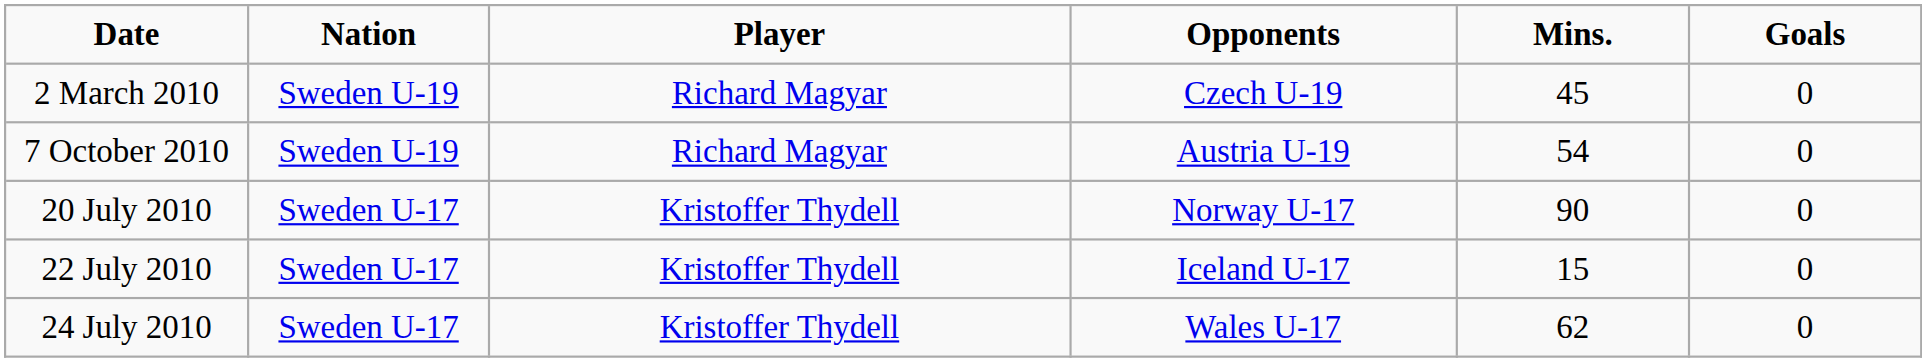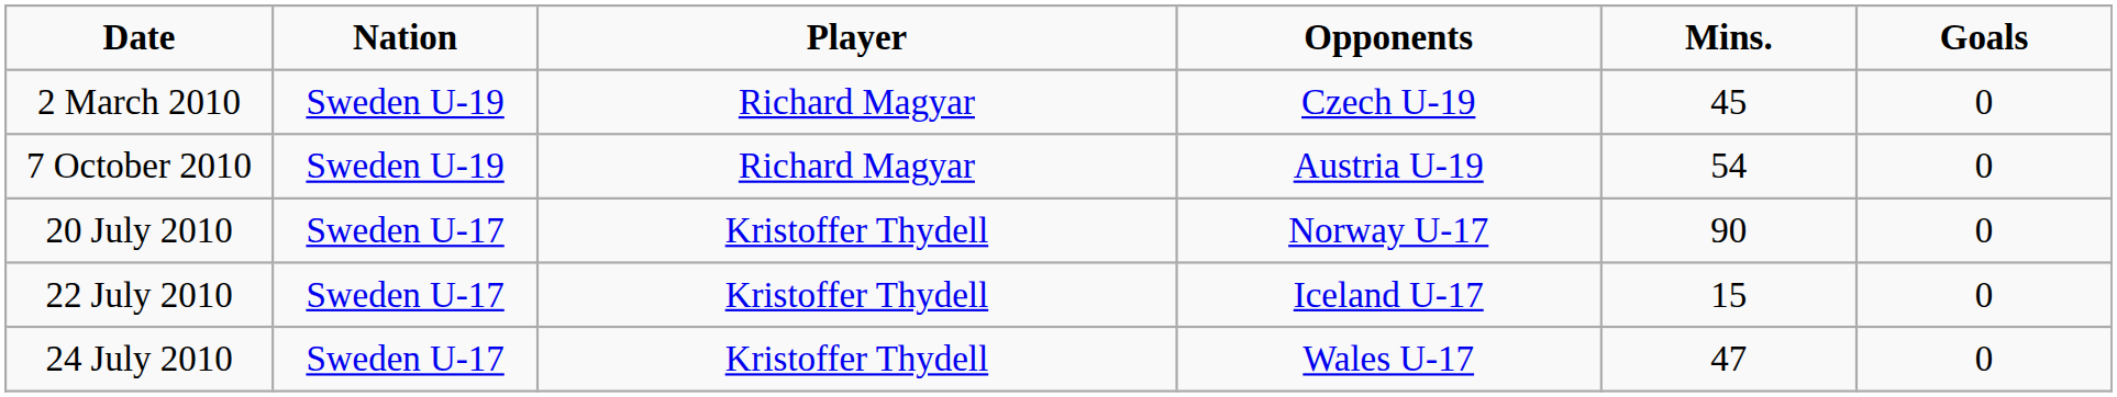24 July 2010 | Mins.: 62 -> 47
